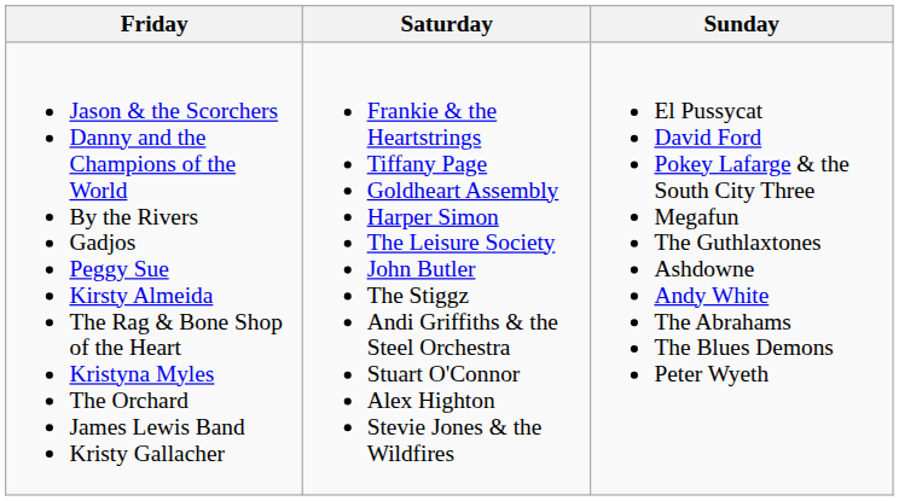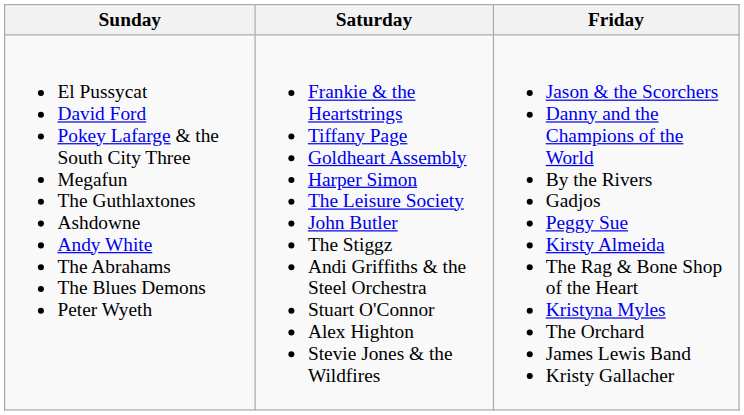columns swapped: Friday <-> Sunday
